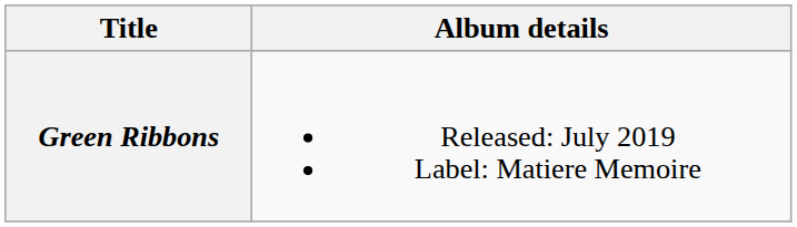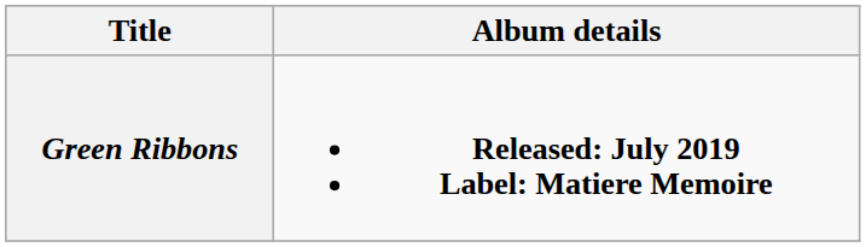Green Ribbons | Album details: normal -> bold
